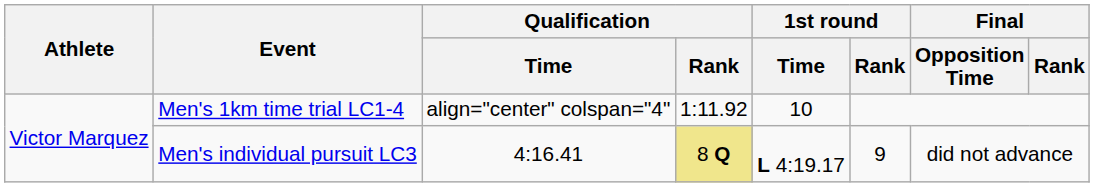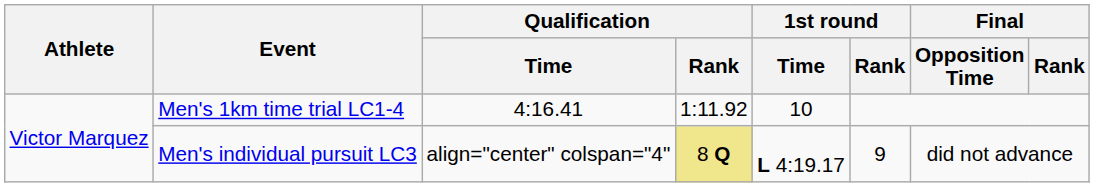Men's 1km time trial LC1-4 | Qualification / Time: align="center" colspan="4" -> 4:16.41
Men's individual pursuit LC3 | Qualification / Time: 4:16.41 -> align="center" colspan="4"
